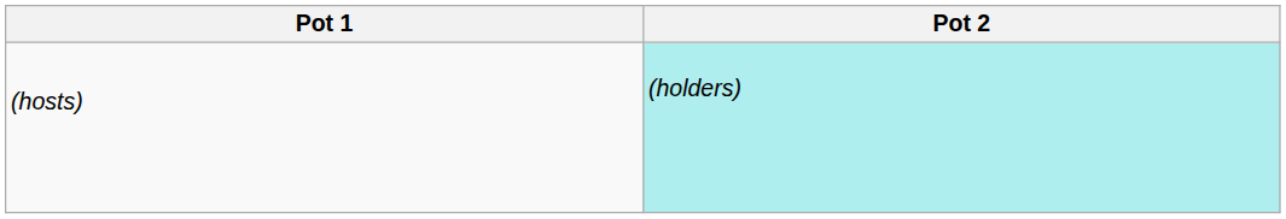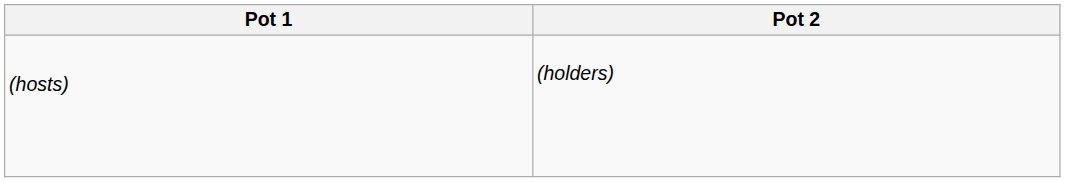(hosts) | Pot 2: paleturquoise background -> no background
